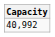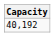row 2 | column 1: 40,992 -> 40,192
